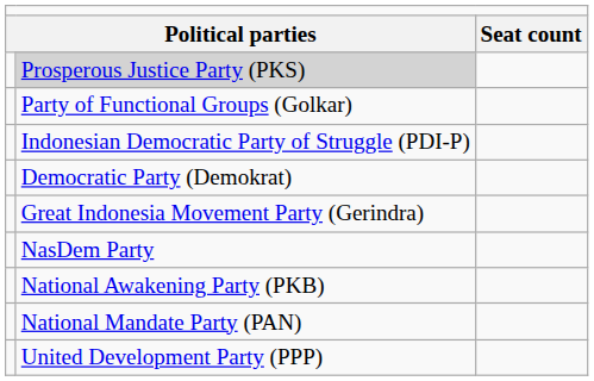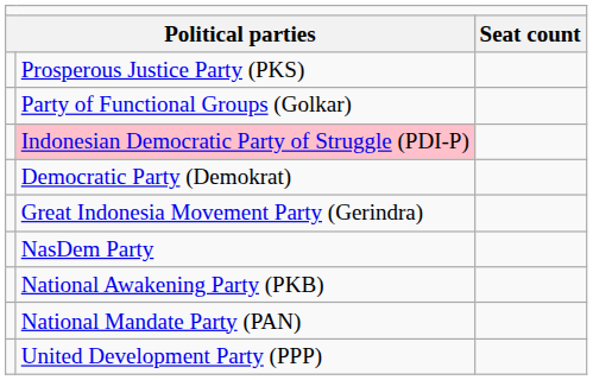Prosperous Justice Party (PKS) | column 2: lightgrey background -> no background
Indonesian Democratic Party of Struggle (PDI-P) | column 2: no background -> pink background
